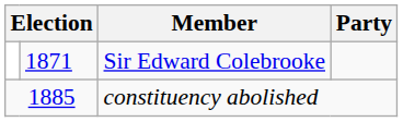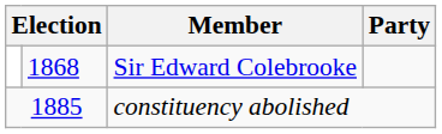Sir Edward Colebrooke | column 2: 1871 -> 1868
